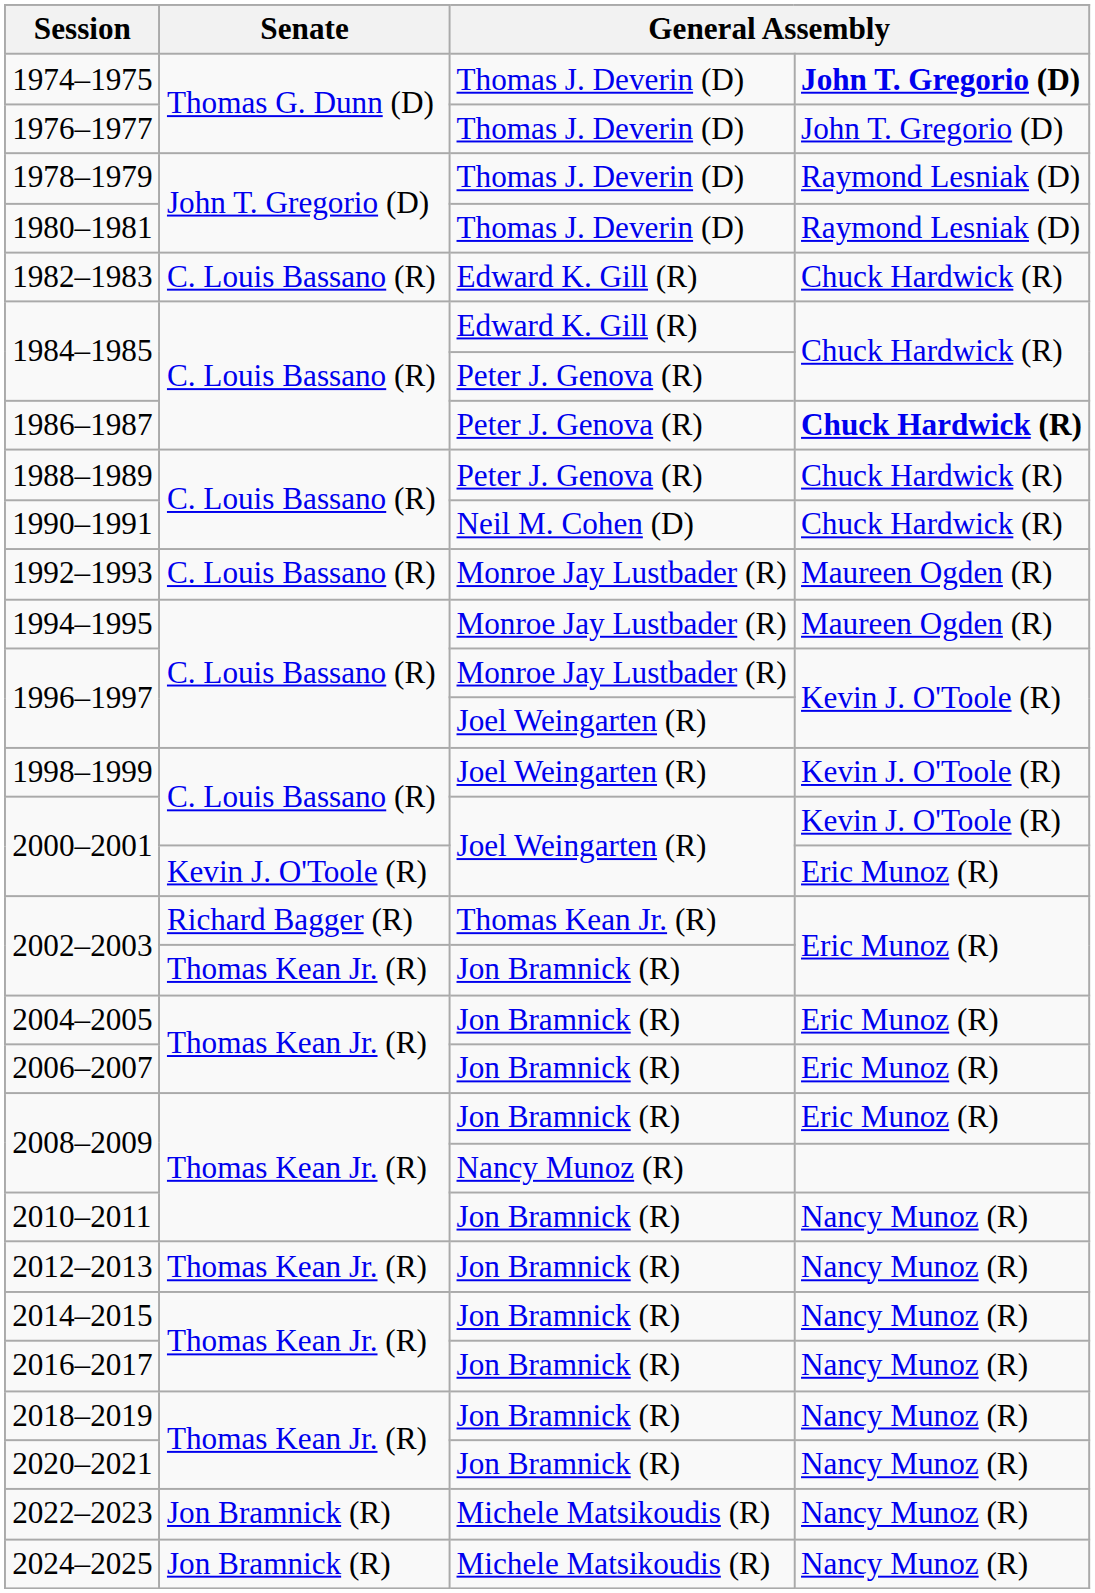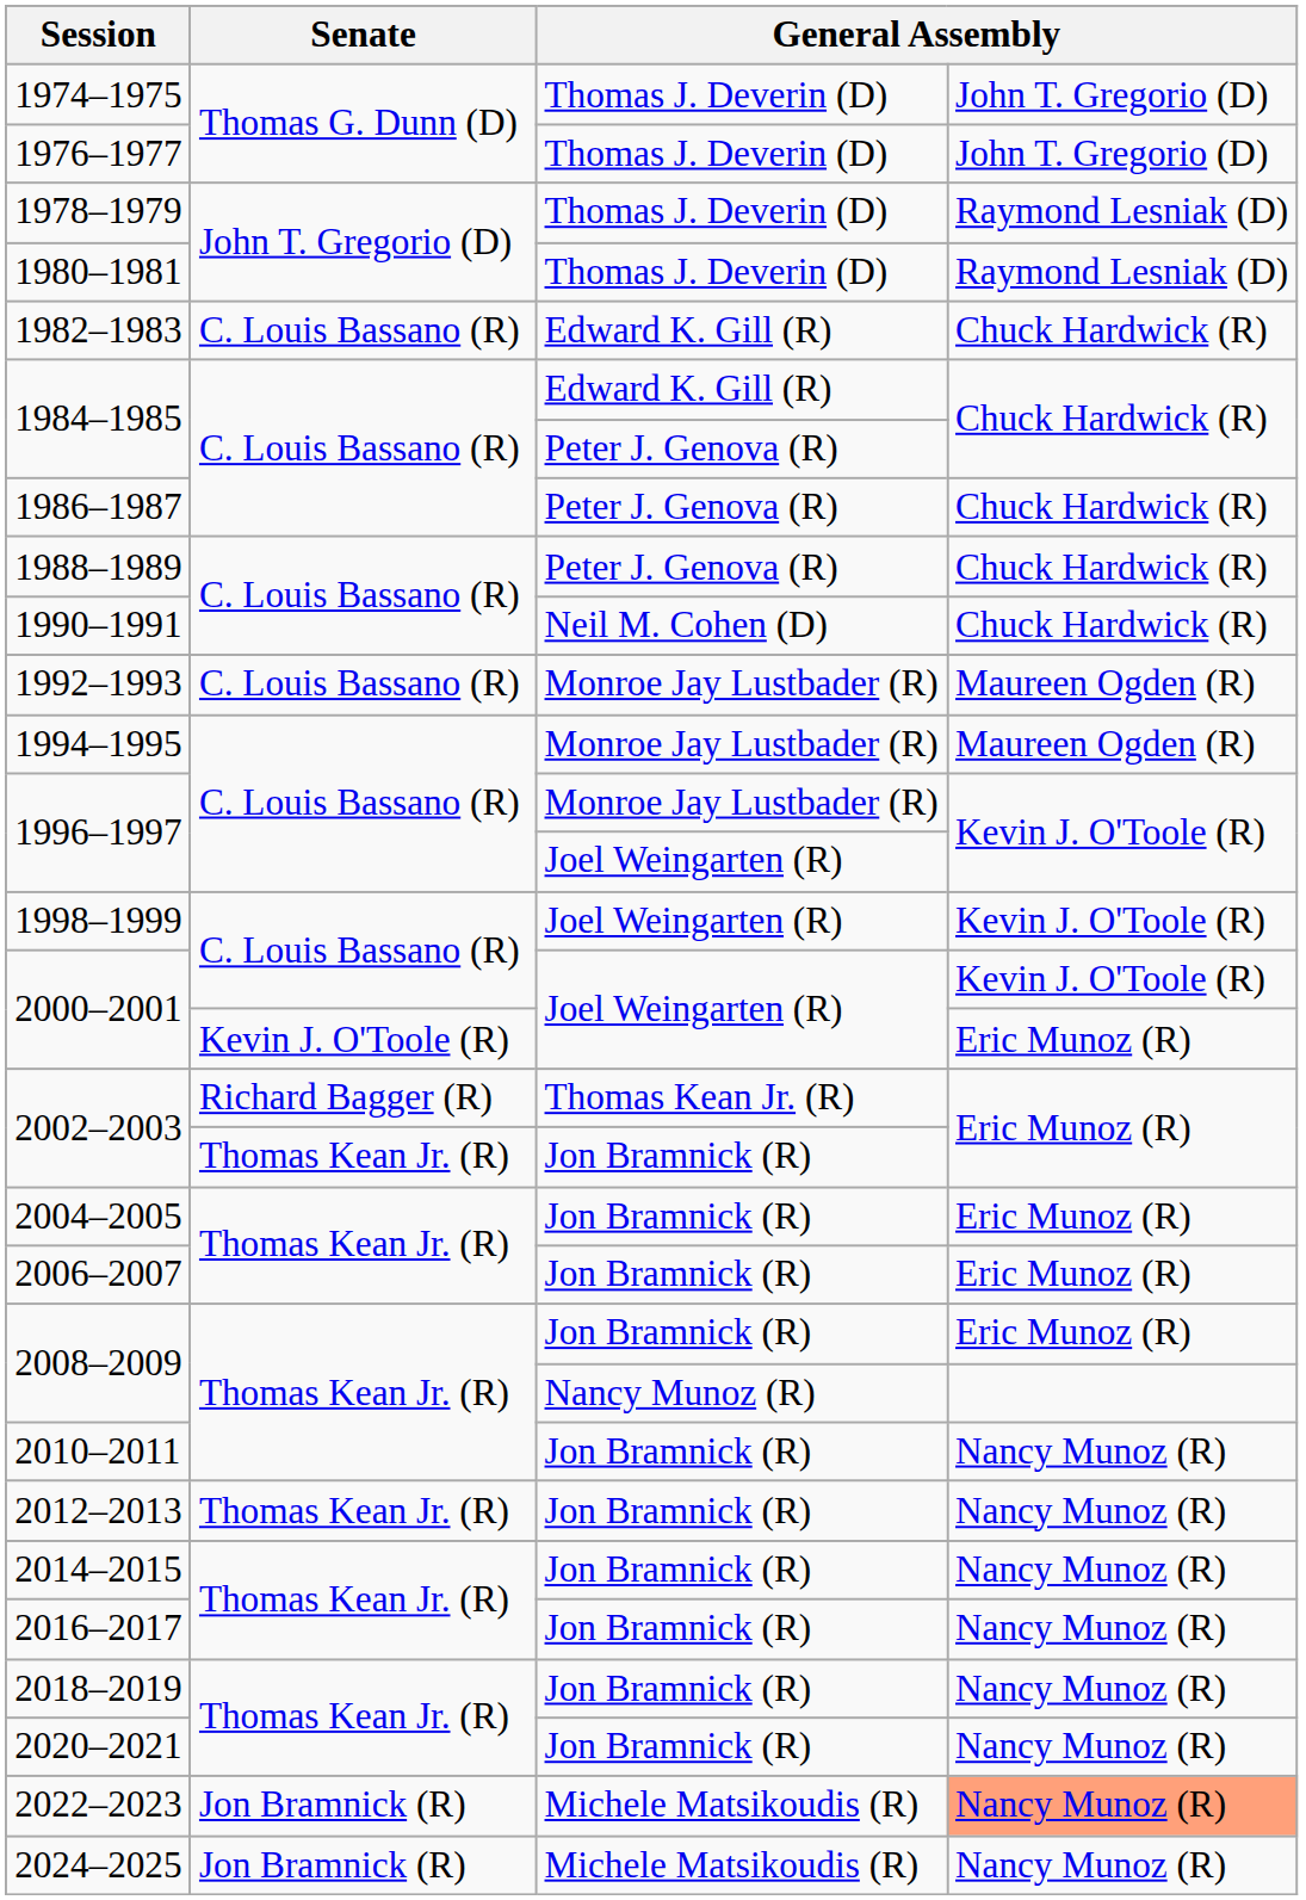1974–1975 | column 4: bold -> normal
1986–1987 | column 4: bold -> normal
2022–2023 | column 4: no background -> lightsalmon background
